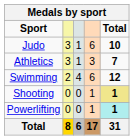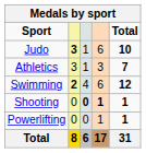Judo | column 2: normal -> bold
Swimming | column 2: normal -> bold
Shooting | column 3: normal -> bold
Shooting | column 4: normal -> bold
Shooting | Total: khaki background -> no background
Powerlifting | Total: paleturquoise background -> no background
